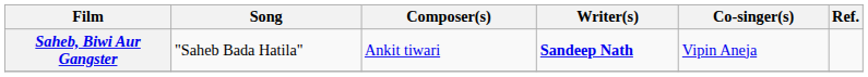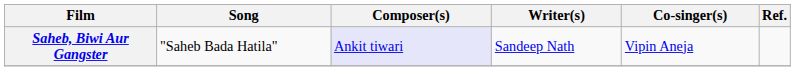Saheb, Biwi Aur Gangster | Composer(s): no background -> lavender background
Saheb, Biwi Aur Gangster | Writer(s): bold -> normal
